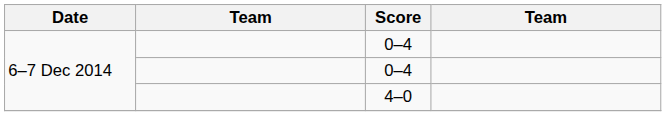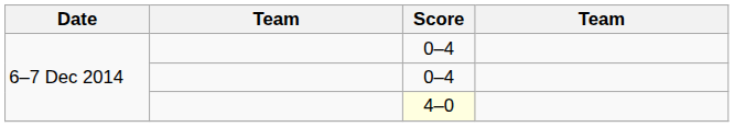4–0 | Score: no background -> lightyellow background
